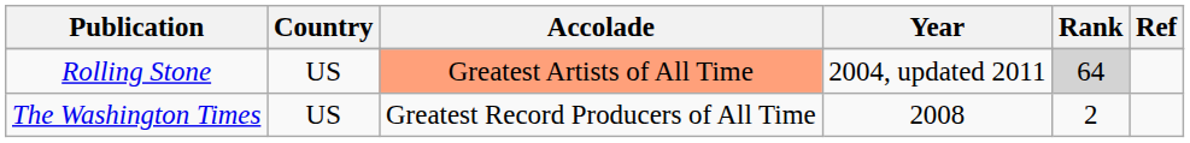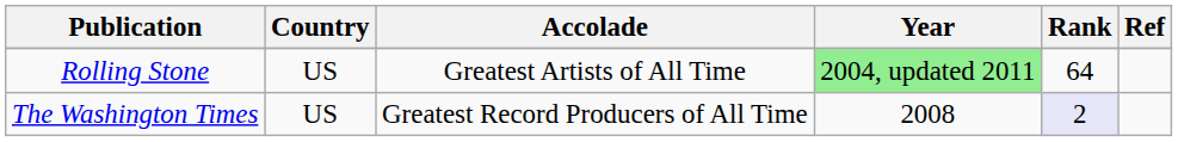row 2 | Accolade: lightsalmon background -> no background
row 2 | Year: no background -> lightgreen background
row 2 | Rank: lightgrey background -> no background
row 3 | Rank: no background -> lavender background
